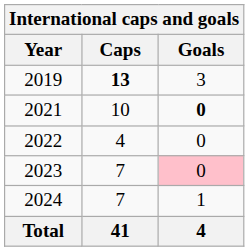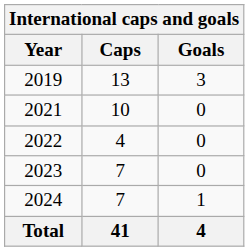2019 | Caps: bold -> normal
2021 | Goals: bold -> normal
2023 | Goals: pink background -> no background
